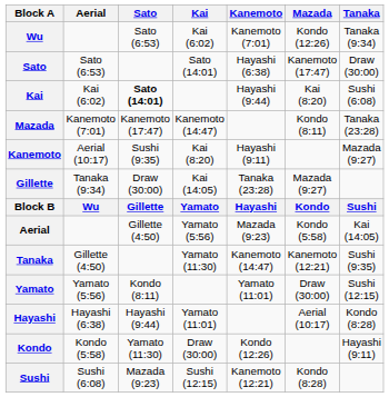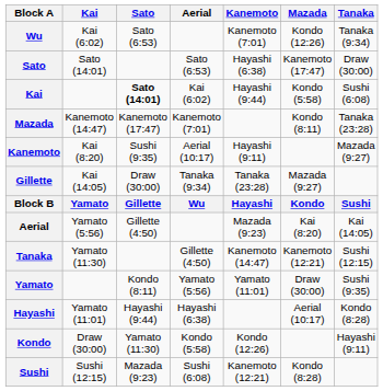columns swapped: Aerial <-> Kai
row 4 | Mazada: Kai (8:20) -> Kondo (5:58)
row 9 | Mazada: Kondo (5:58) -> Kai (8:20)
row 10 | Tanaka: Sushi (9:35) -> Sushi (12:15)
row 11 | Tanaka: Sushi (12:15) -> Sushi (9:35)
